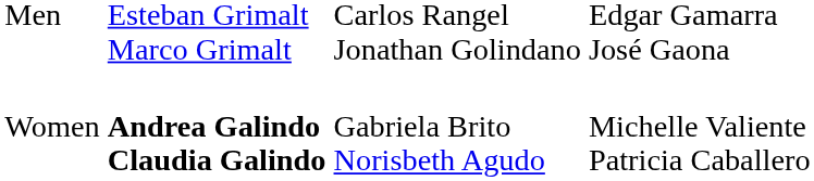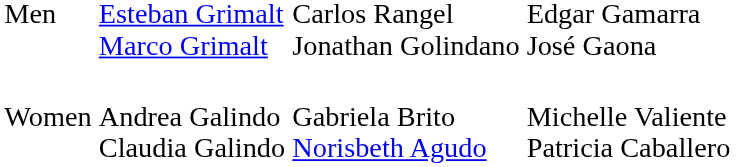Women | column 2: bold -> normal
